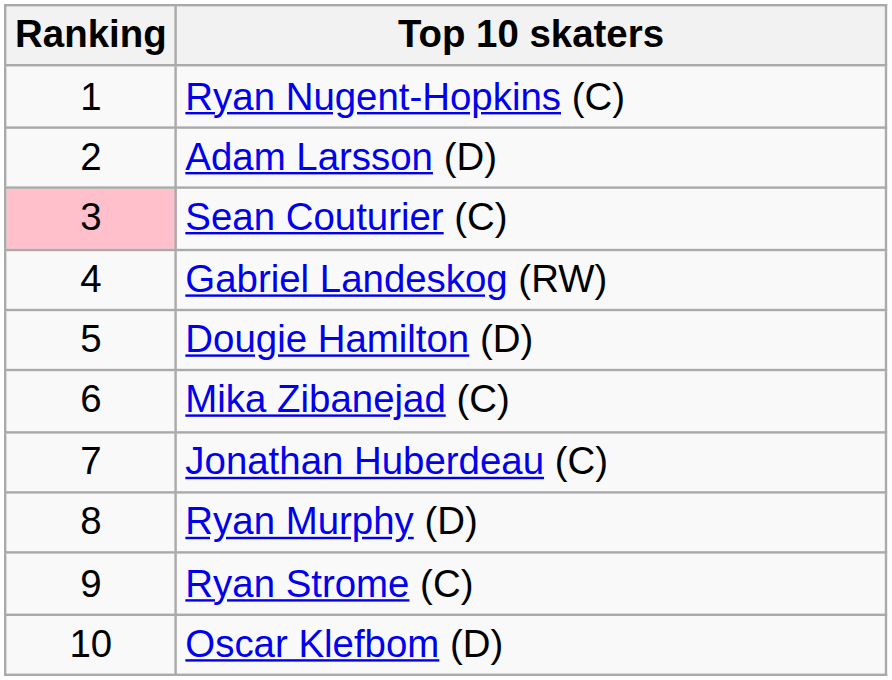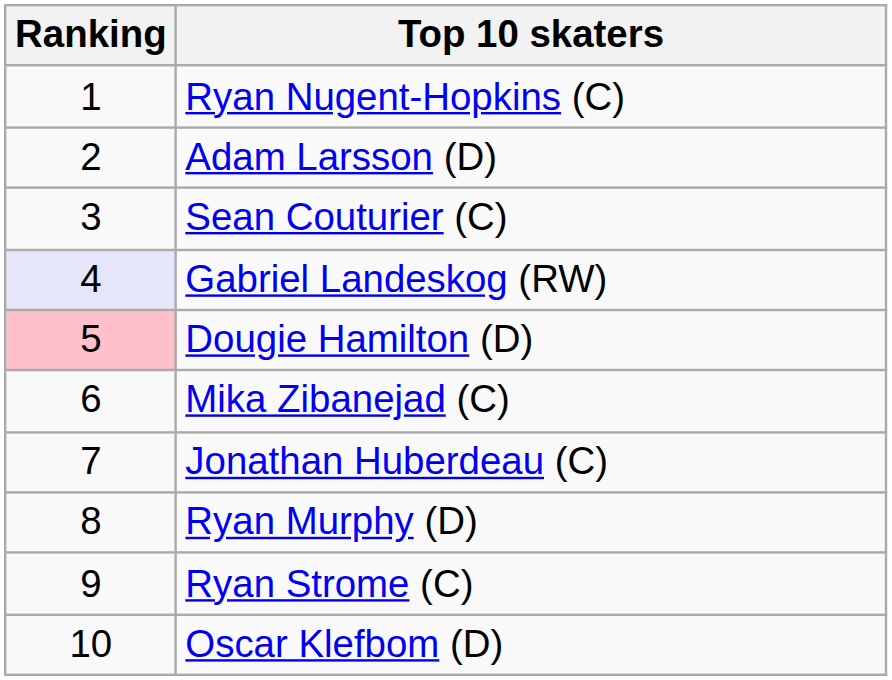Sean Couturier (C) | Ranking: pink background -> no background
Gabriel Landeskog (RW) | Ranking: no background -> lavender background
Dougie Hamilton (D) | Ranking: no background -> pink background
